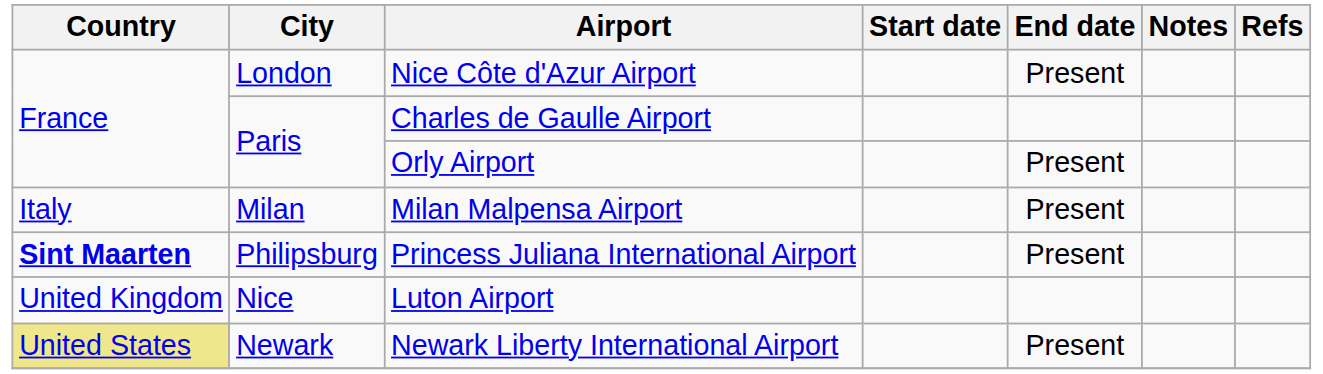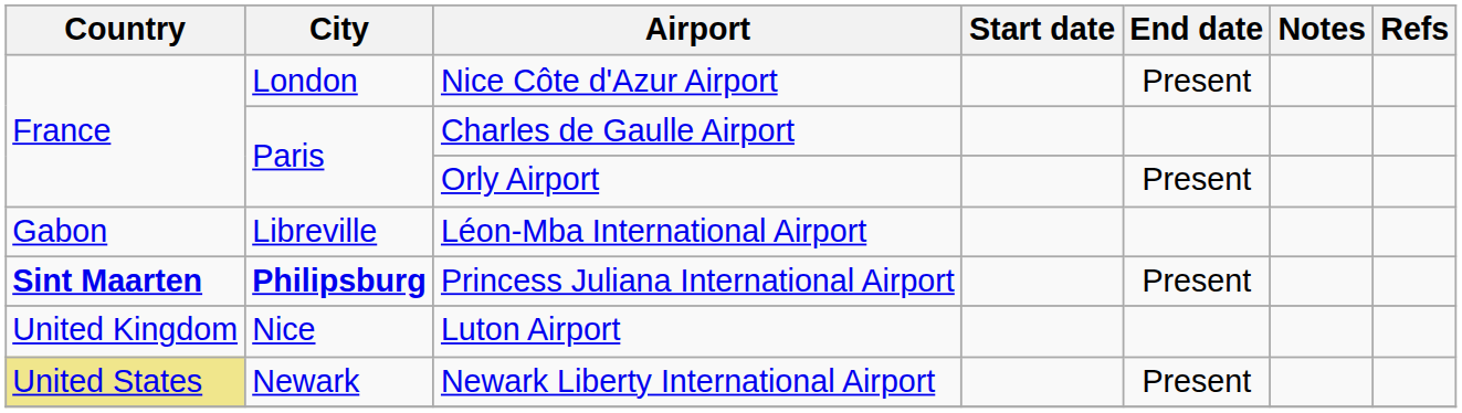+ row: Gabon | Libreville | Léon-Mba International Airport
- row: Italy | Milan | Milan Malpensa Airport | Present
Princess Juliana International Airport | City: normal -> bold
